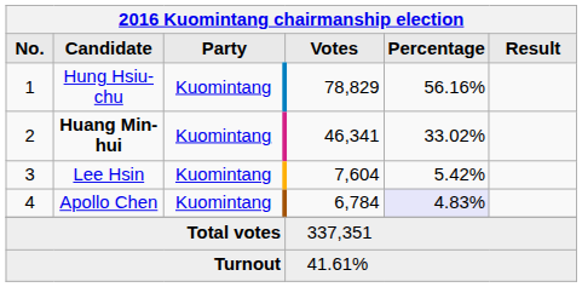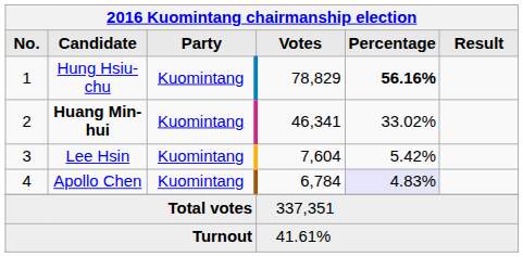Hung Hsiu-chu | Percentage: normal -> bold
